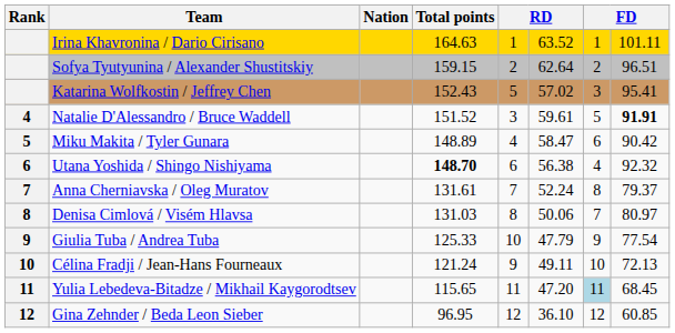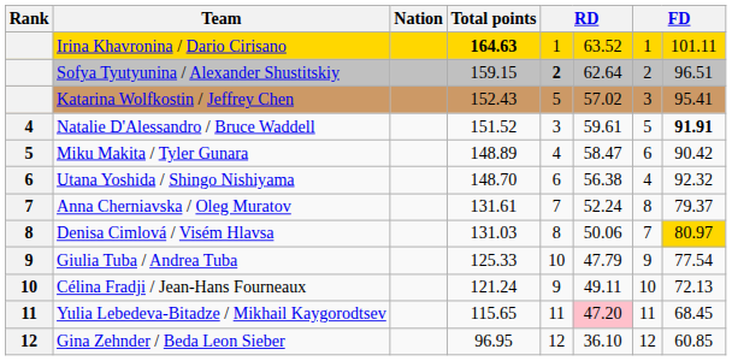Irina Khavronina / Dario Cirisano | Total points: normal -> bold
Sofya Tyutyunina / Alexander Shustitskiy | column 5: normal -> bold
Utana Yoshida / Shingo Nishiyama | Total points: bold -> normal
Denisa Cimlová / Visém Hlavsa | column 8: no background -> gold background
Yulia Lebedeva-Bitadze / Mikhail Kaygorodtsev | column 6: no background -> pink background
Yulia Lebedeva-Bitadze / Mikhail Kaygorodtsev | column 7: lightblue background -> no background
